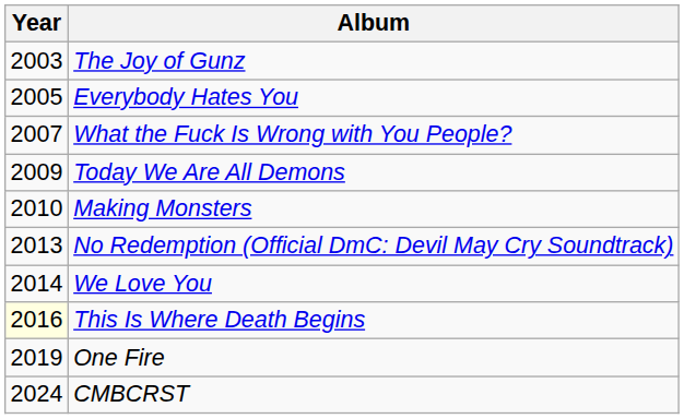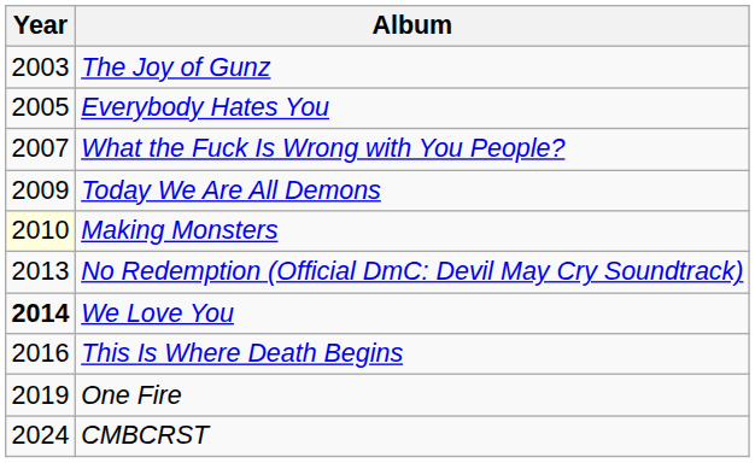Making Monsters | Year: no background -> lightyellow background
We Love You | Year: normal -> bold
This Is Where Death Begins | Year: lightyellow background -> no background
